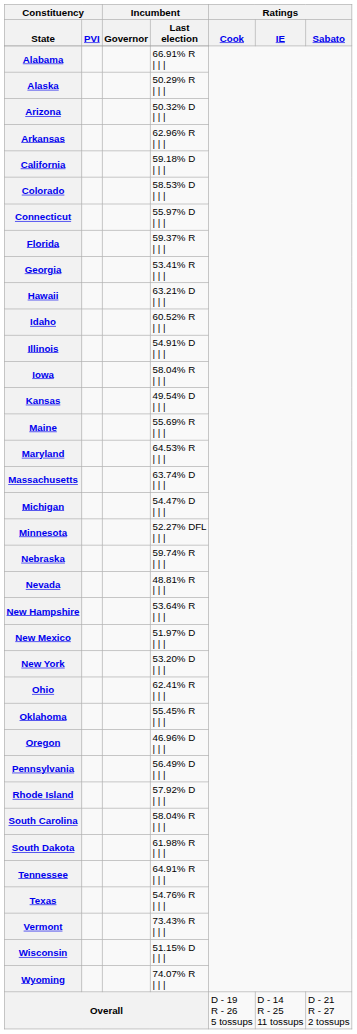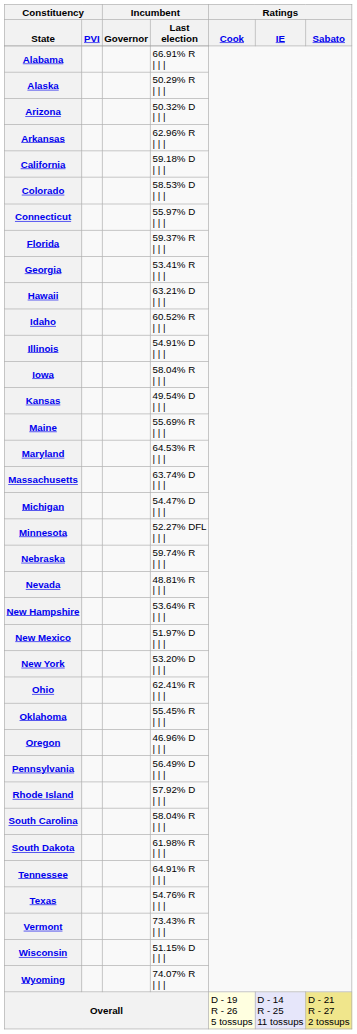Overall | Ratings / Cook: no background -> lightyellow background
Overall | Ratings / IE: no background -> lavender background
Overall | Ratings / Sabato: no background -> khaki background
